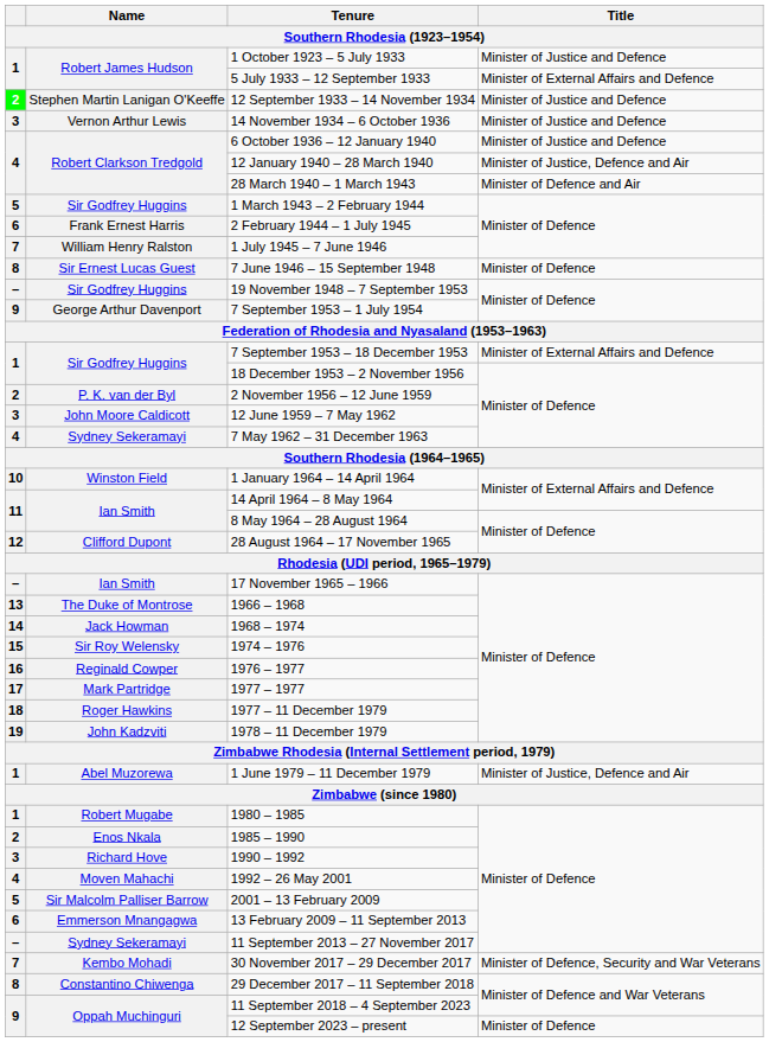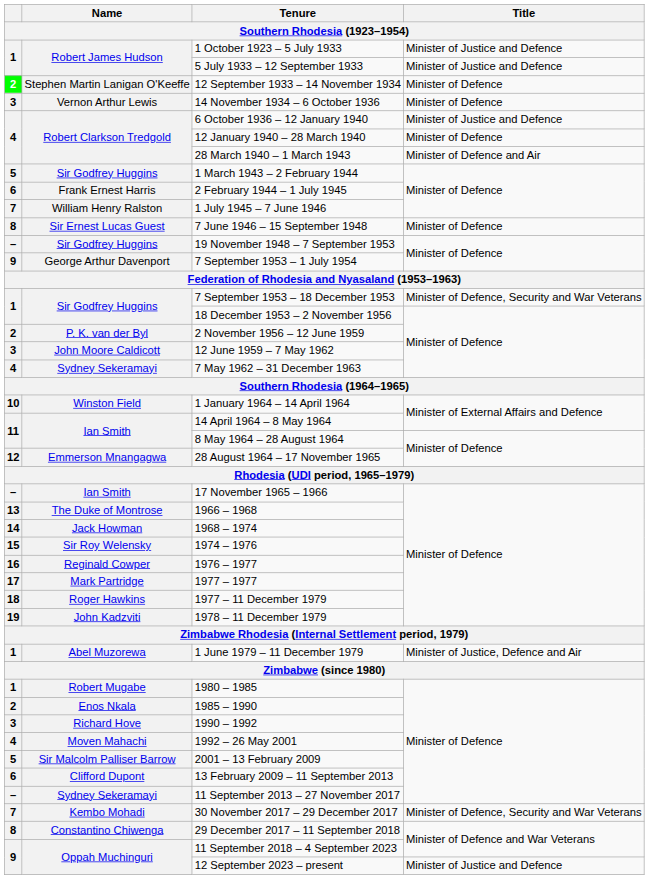5 July 1933 – 12 September 1933 | Title / Southern Rhodesia (1923–1954): Minister of External Affairs and Defence -> Minister of Justice and Defence
12 September 1933 – 14 November 1934 | Title / Southern Rhodesia (1923–1954): Minister of Justice and Defence -> Minister of Defence
14 November 1934 – 6 October 1936 | Title / Southern Rhodesia (1923–1954): Minister of Justice and Defence -> Minister of Defence
12 January 1940 – 28 March 1940 | Title / Southern Rhodesia (1923–1954): Minister of Justice, Defence and Air -> Minister of Defence
7 September 1953 – 18 December 1953 | Title / Southern Rhodesia (1923–1954): Minister of External Affairs and Defence -> Minister of Defence, Security and War Veterans
28 August 1964 – 17 November 1965 | Name / Southern Rhodesia (1923–1954): Clifford Dupont -> Emmerson Mnangagwa
13 February 2009 – 11 September 2013 | Name / Southern Rhodesia (1923–1954): Emmerson Mnangagwa -> Clifford Dupont
12 September 2023 – present | Title / Southern Rhodesia (1923–1954): Minister of Defence -> Minister of Justice and Defence
